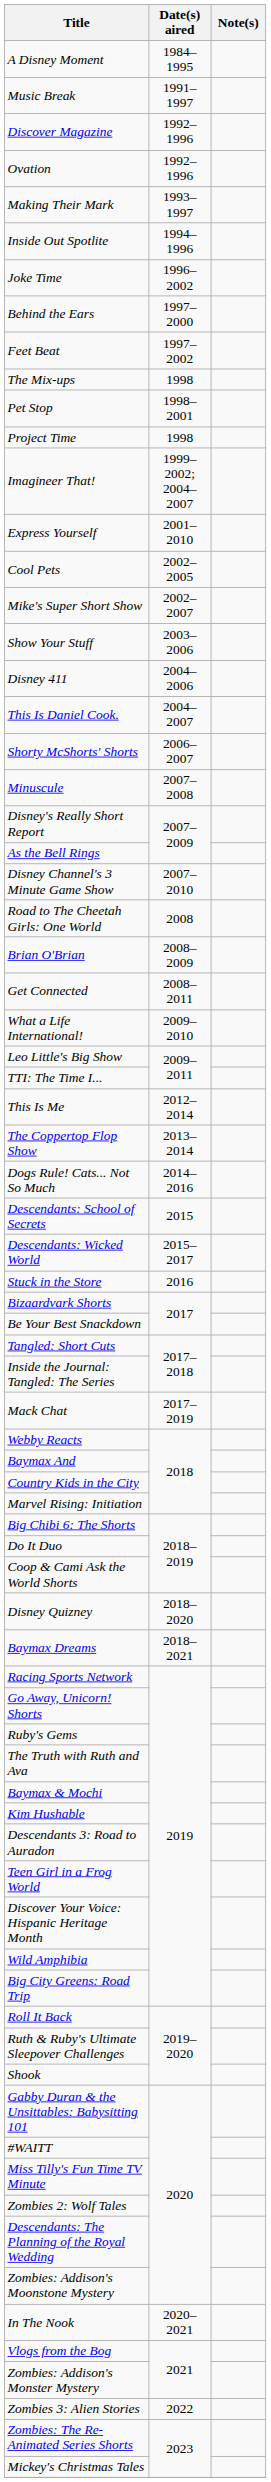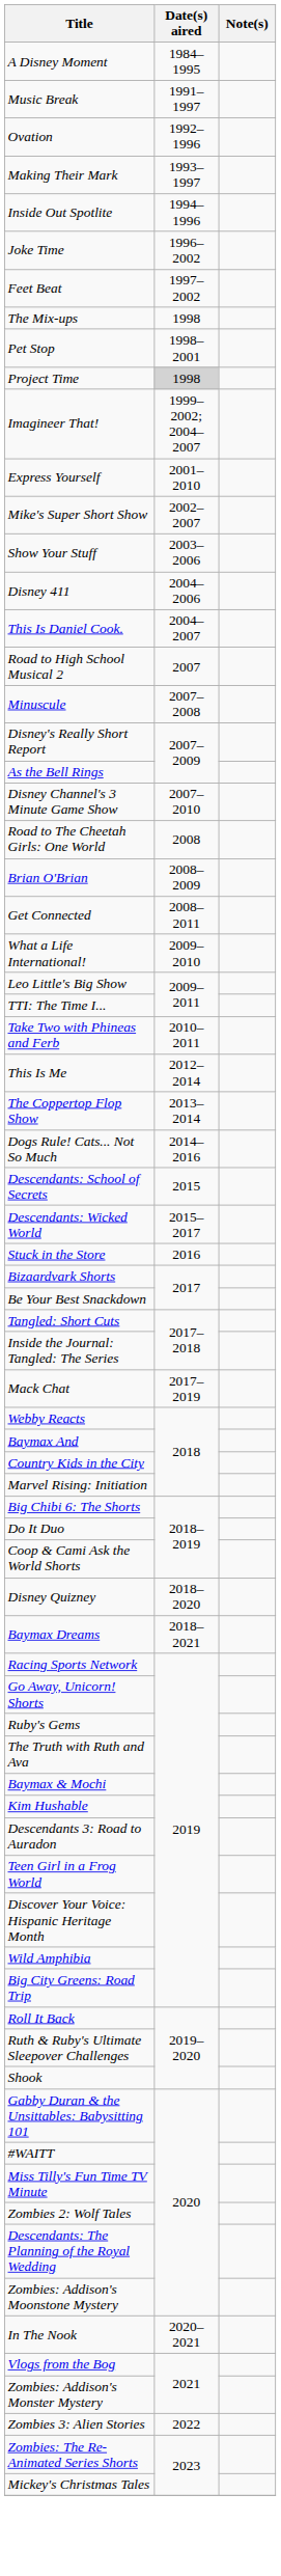- row: Discover Magazine | 1992–1996
- row: Behind the Ears | 1997–2000
Project Time | Date(s) aired: no background -> lightgrey background
- row: Cool Pets | 2002–2005
- row: Shorty McShorts' Shorts | 2006–2007
+ row: Road to High School Musical 2 | 2007
+ row: Take Two with Phineas and Ferb | 2010–2011
